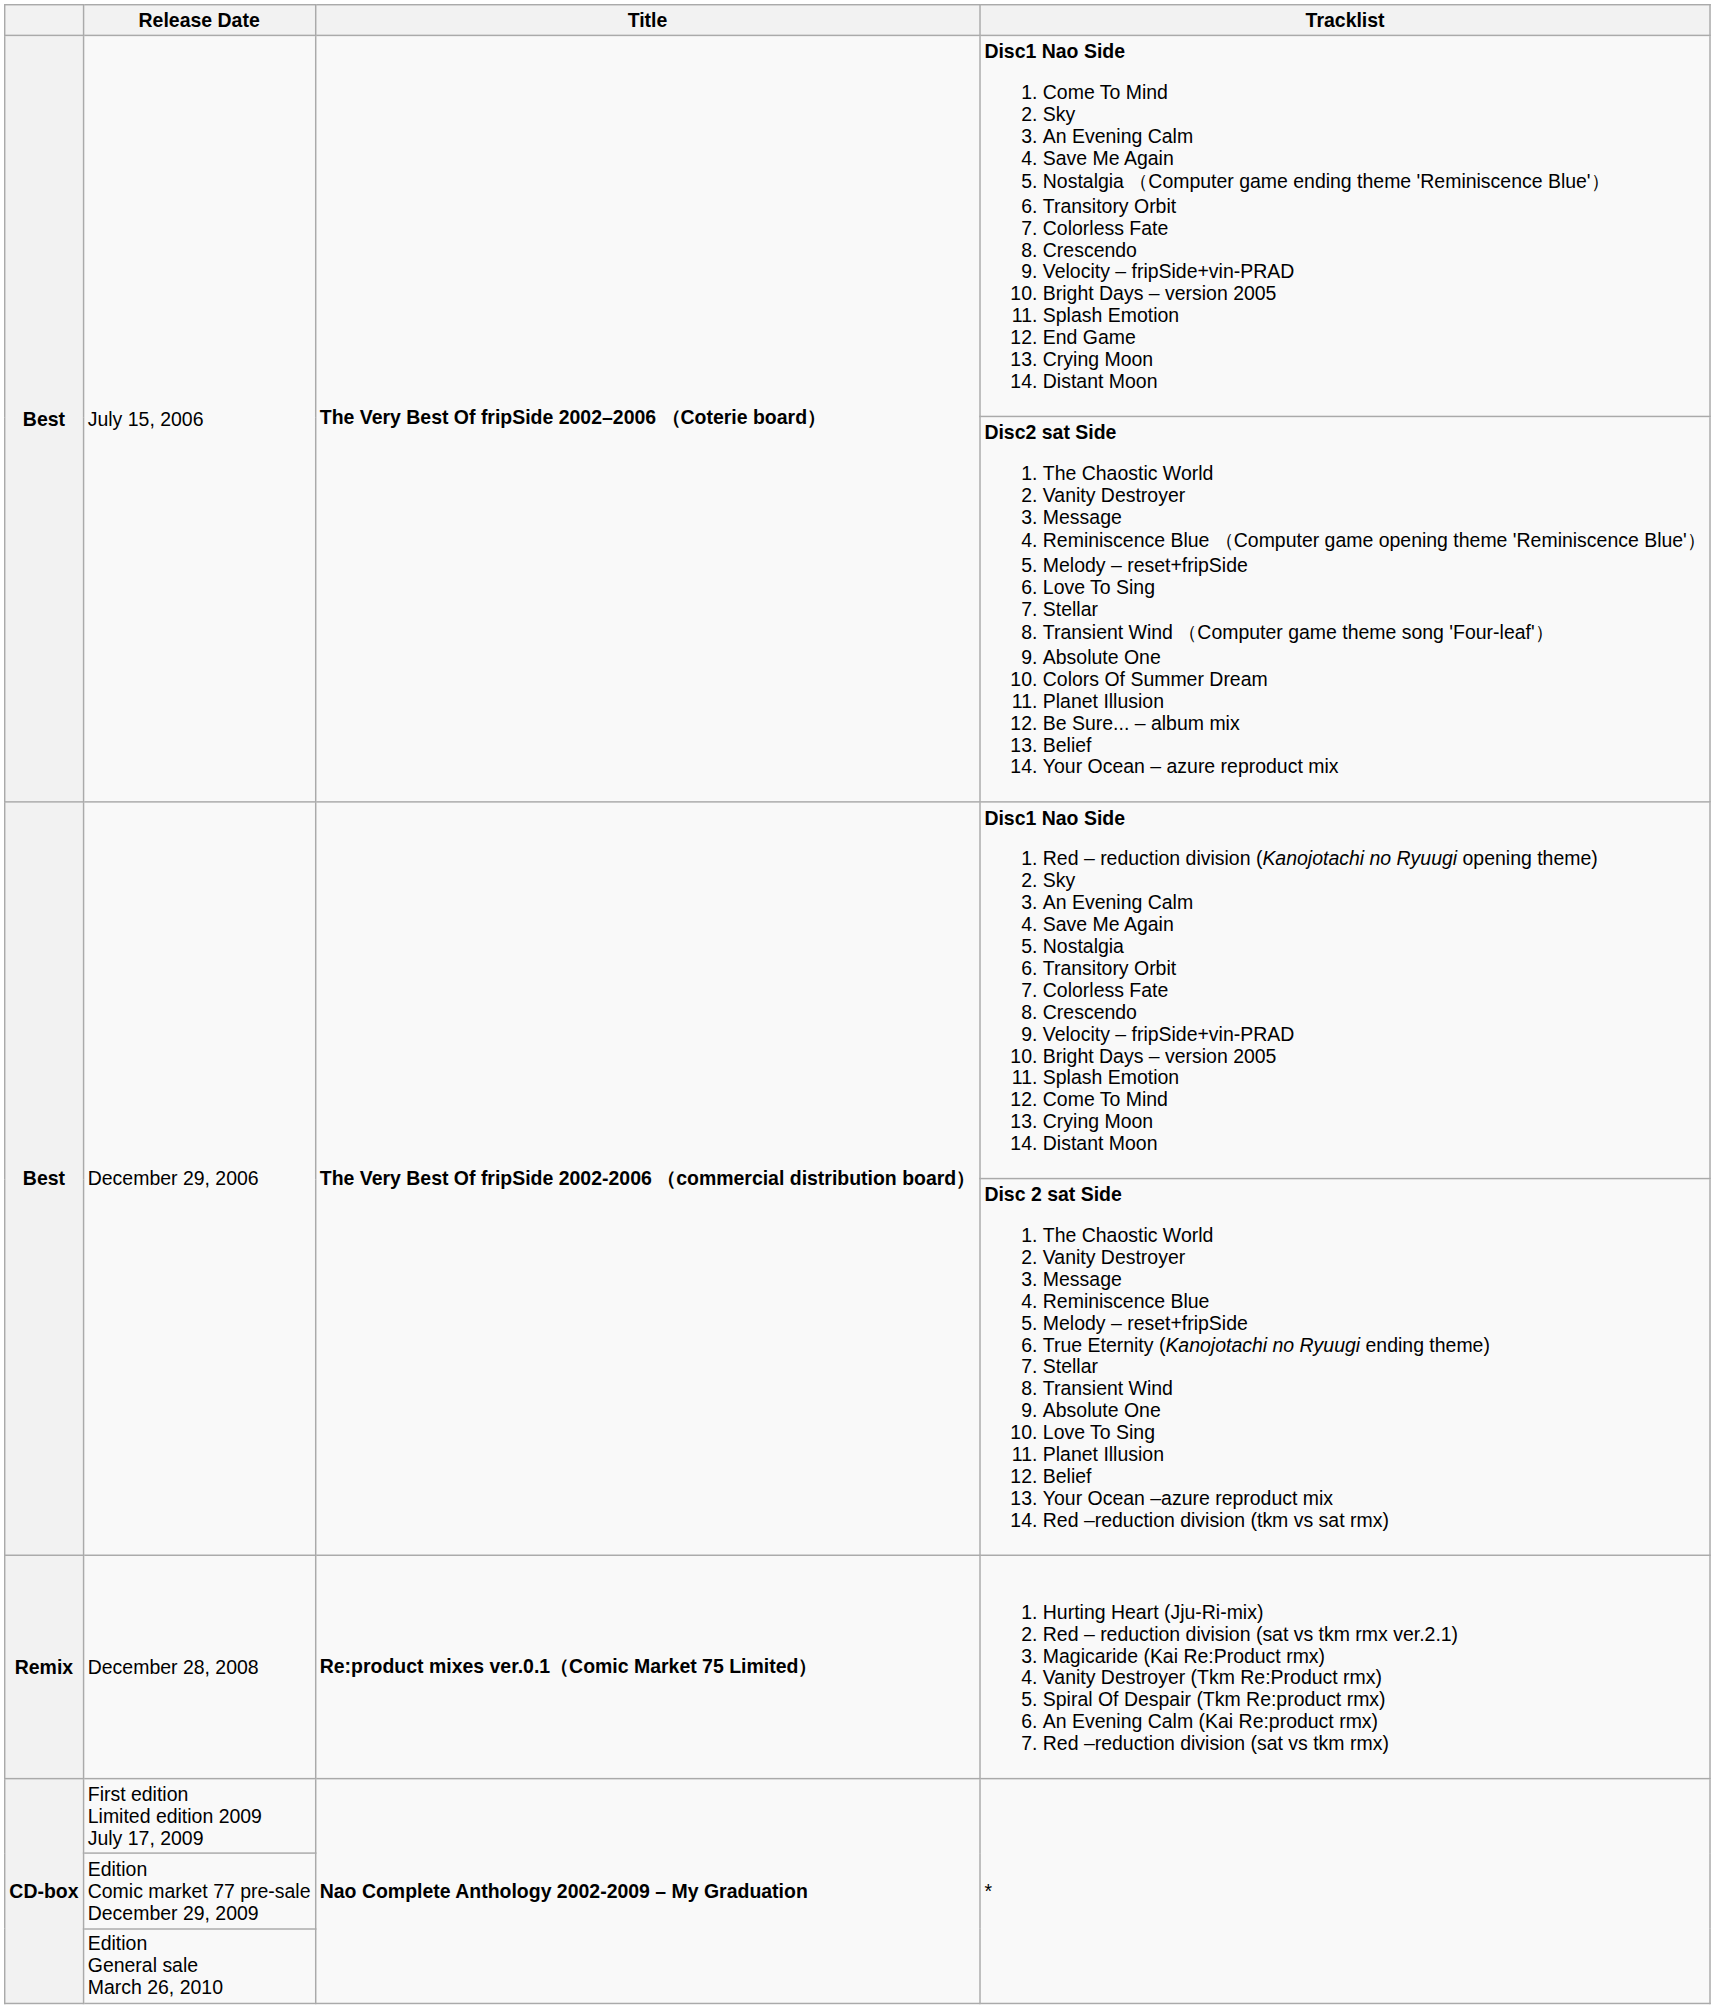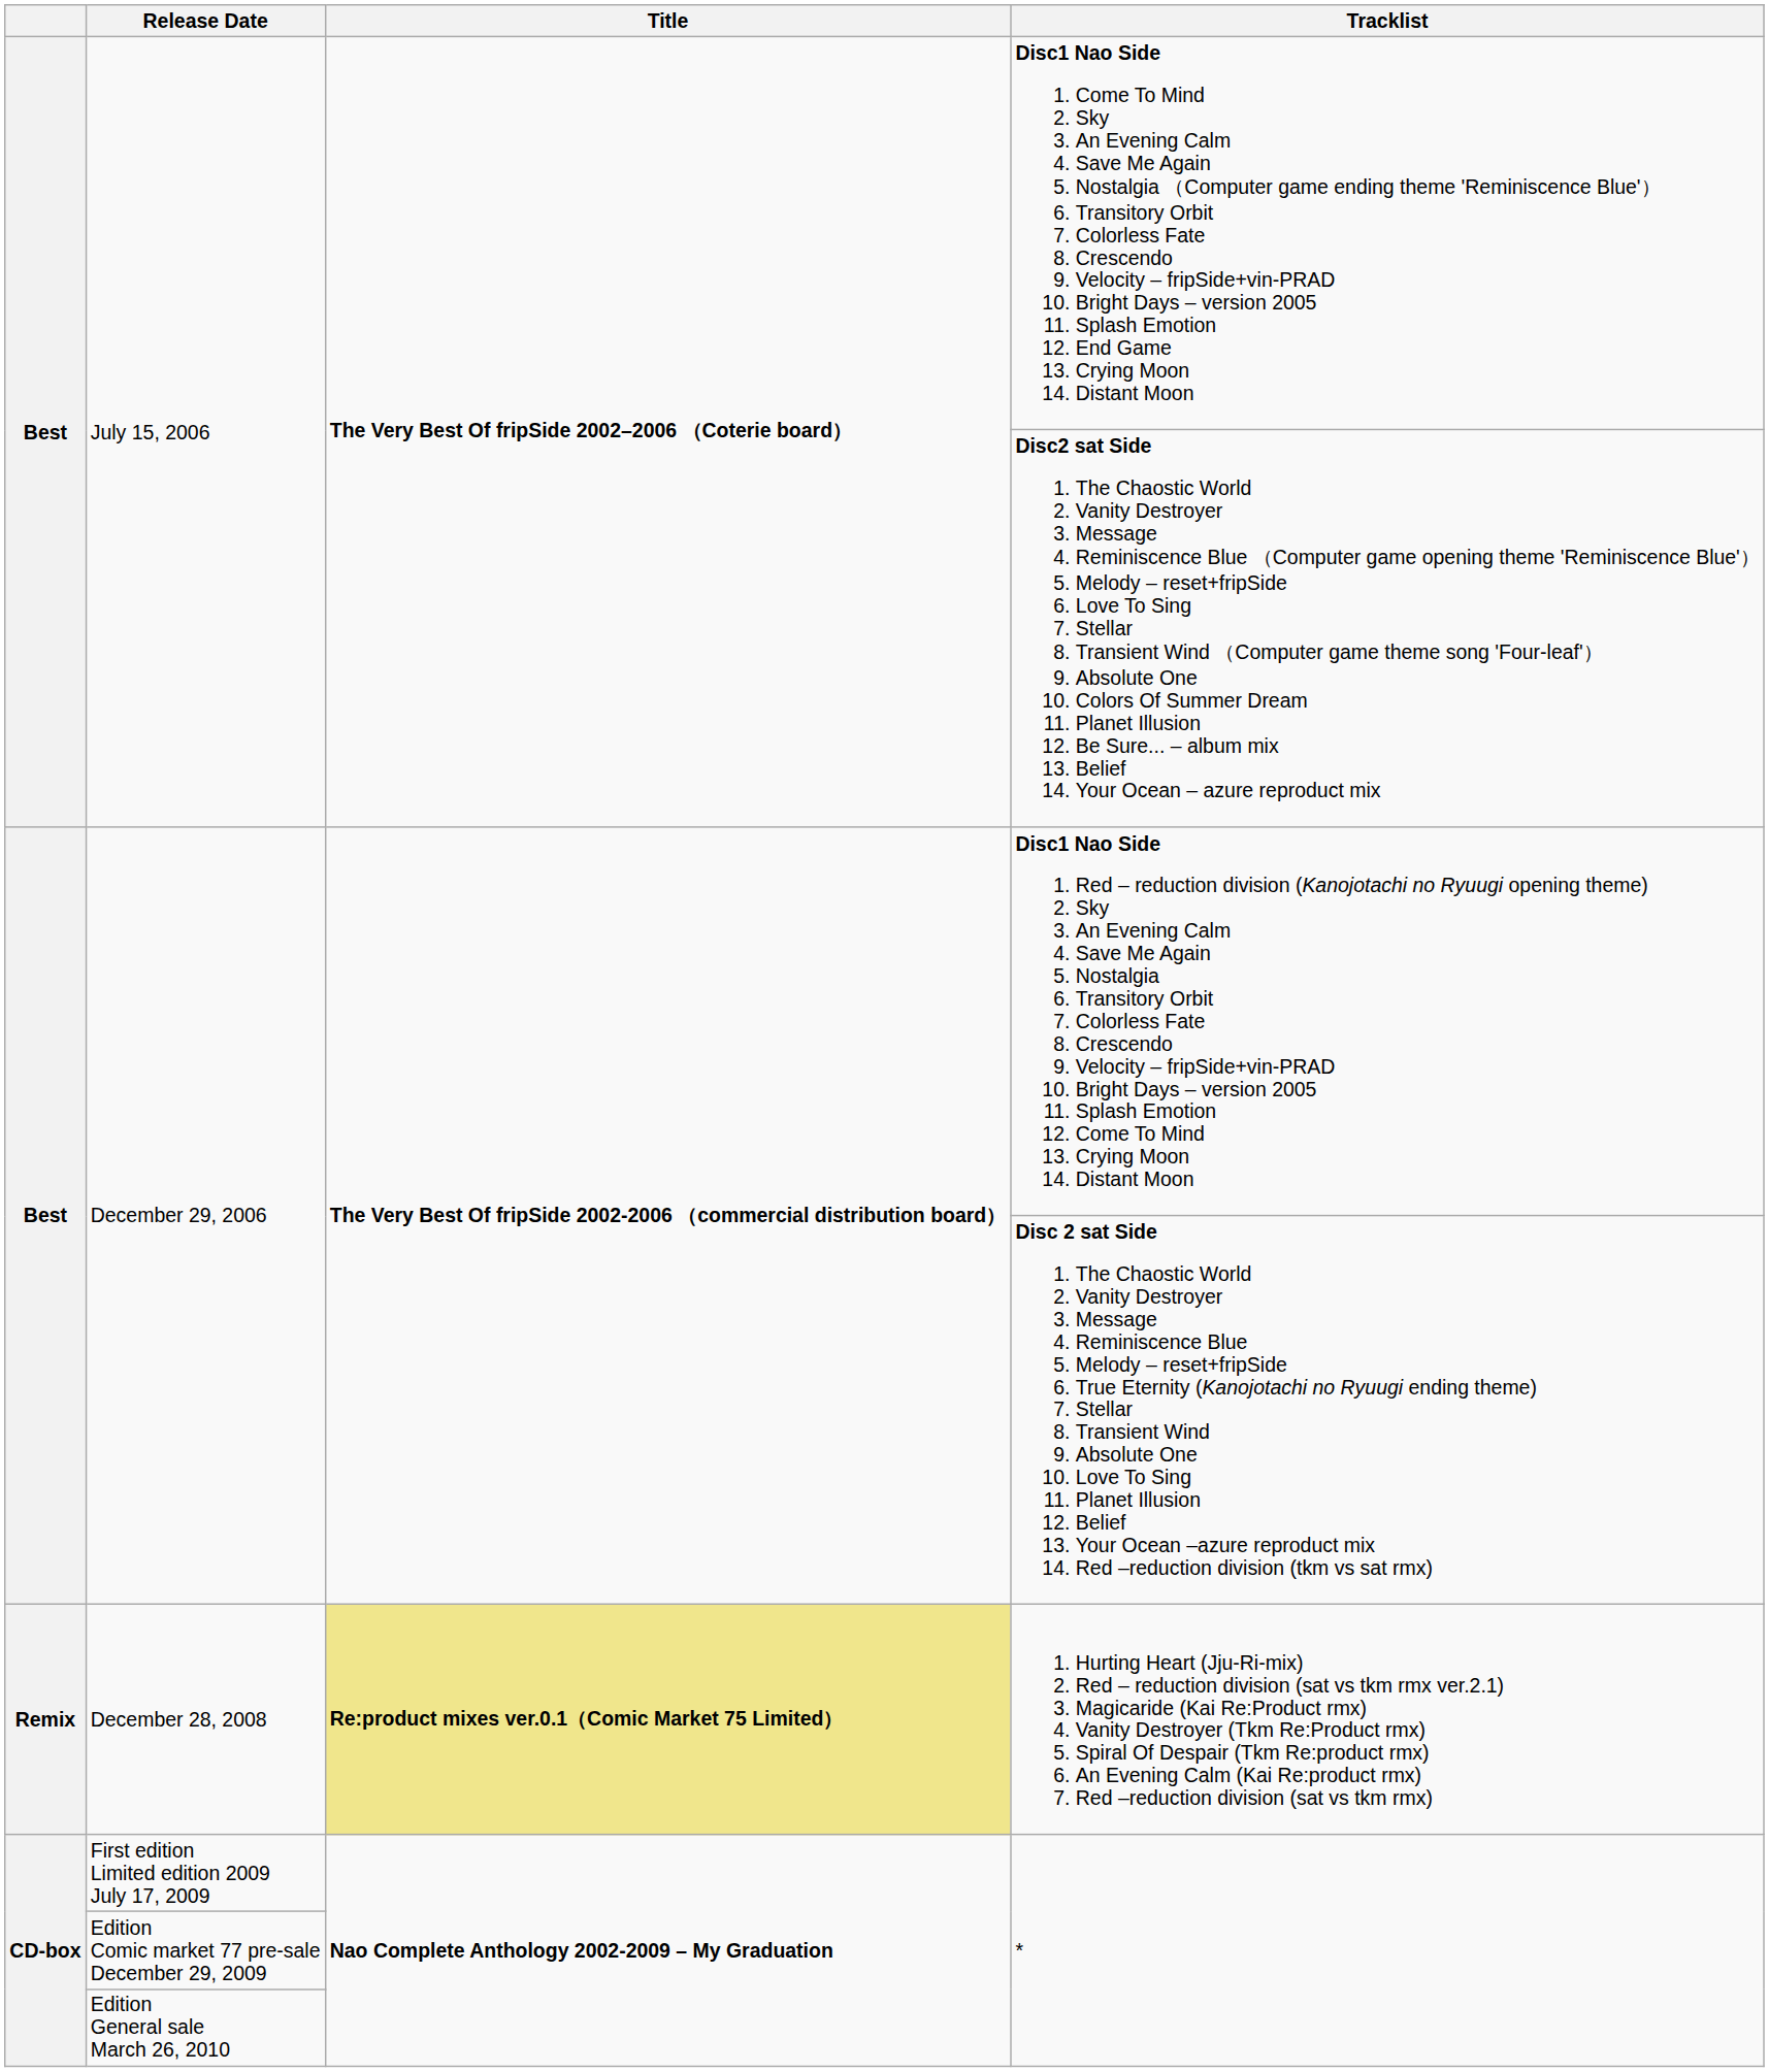December 28, 2008 | Title: no background -> khaki background
